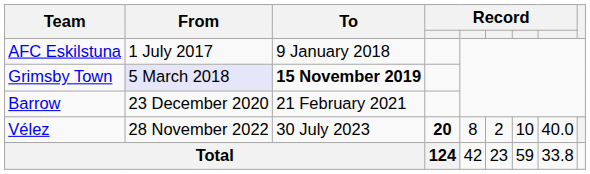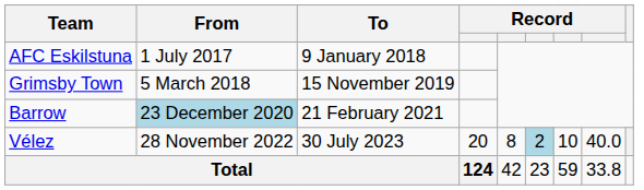Grimsby Town | From: lavender background -> no background
Grimsby Town | To: bold -> normal
Barrow | From: no background -> lightblue background
Vélez | column 4: bold -> normal
Vélez | column 6: no background -> lightblue background
